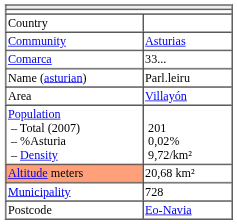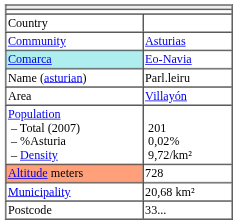row 5 | column 1: no background -> paleturquoise background
row 5 | column 2: 33... -> Eo-Navia
row 9 | column 2: 20,68 km² -> 728
row 10 | column 2: 728 -> 20,68 km²
row 11 | column 2: Eo-Navia -> 33...
